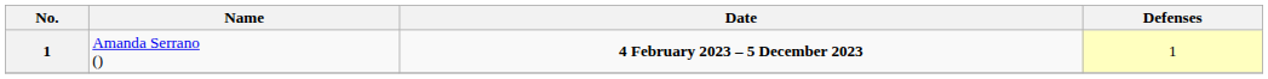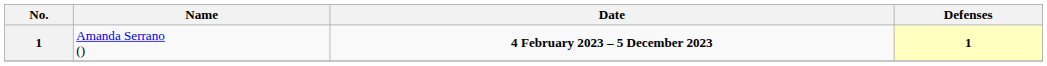Amanda Serrano () | Defenses: normal -> bold
